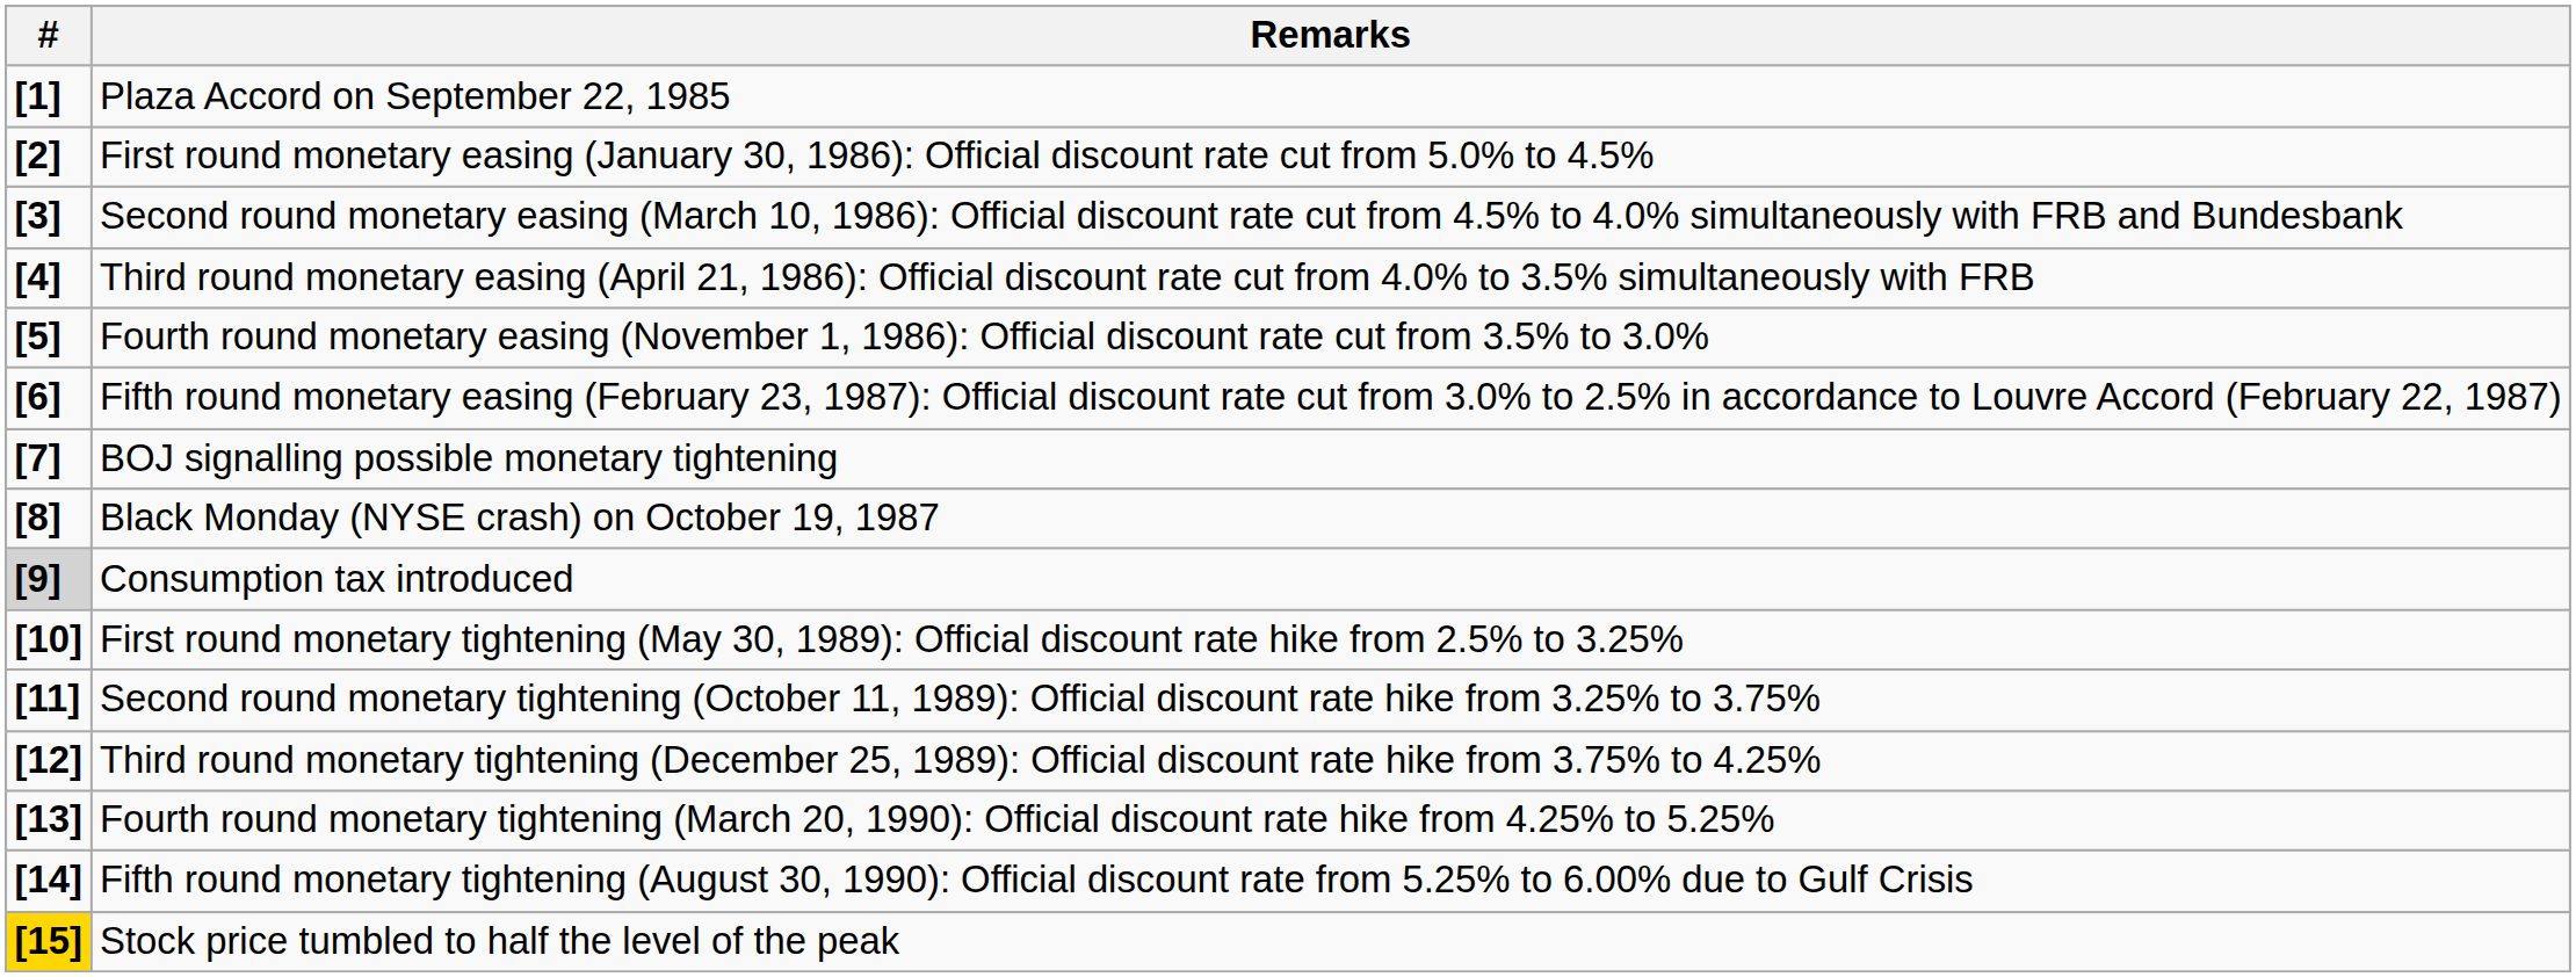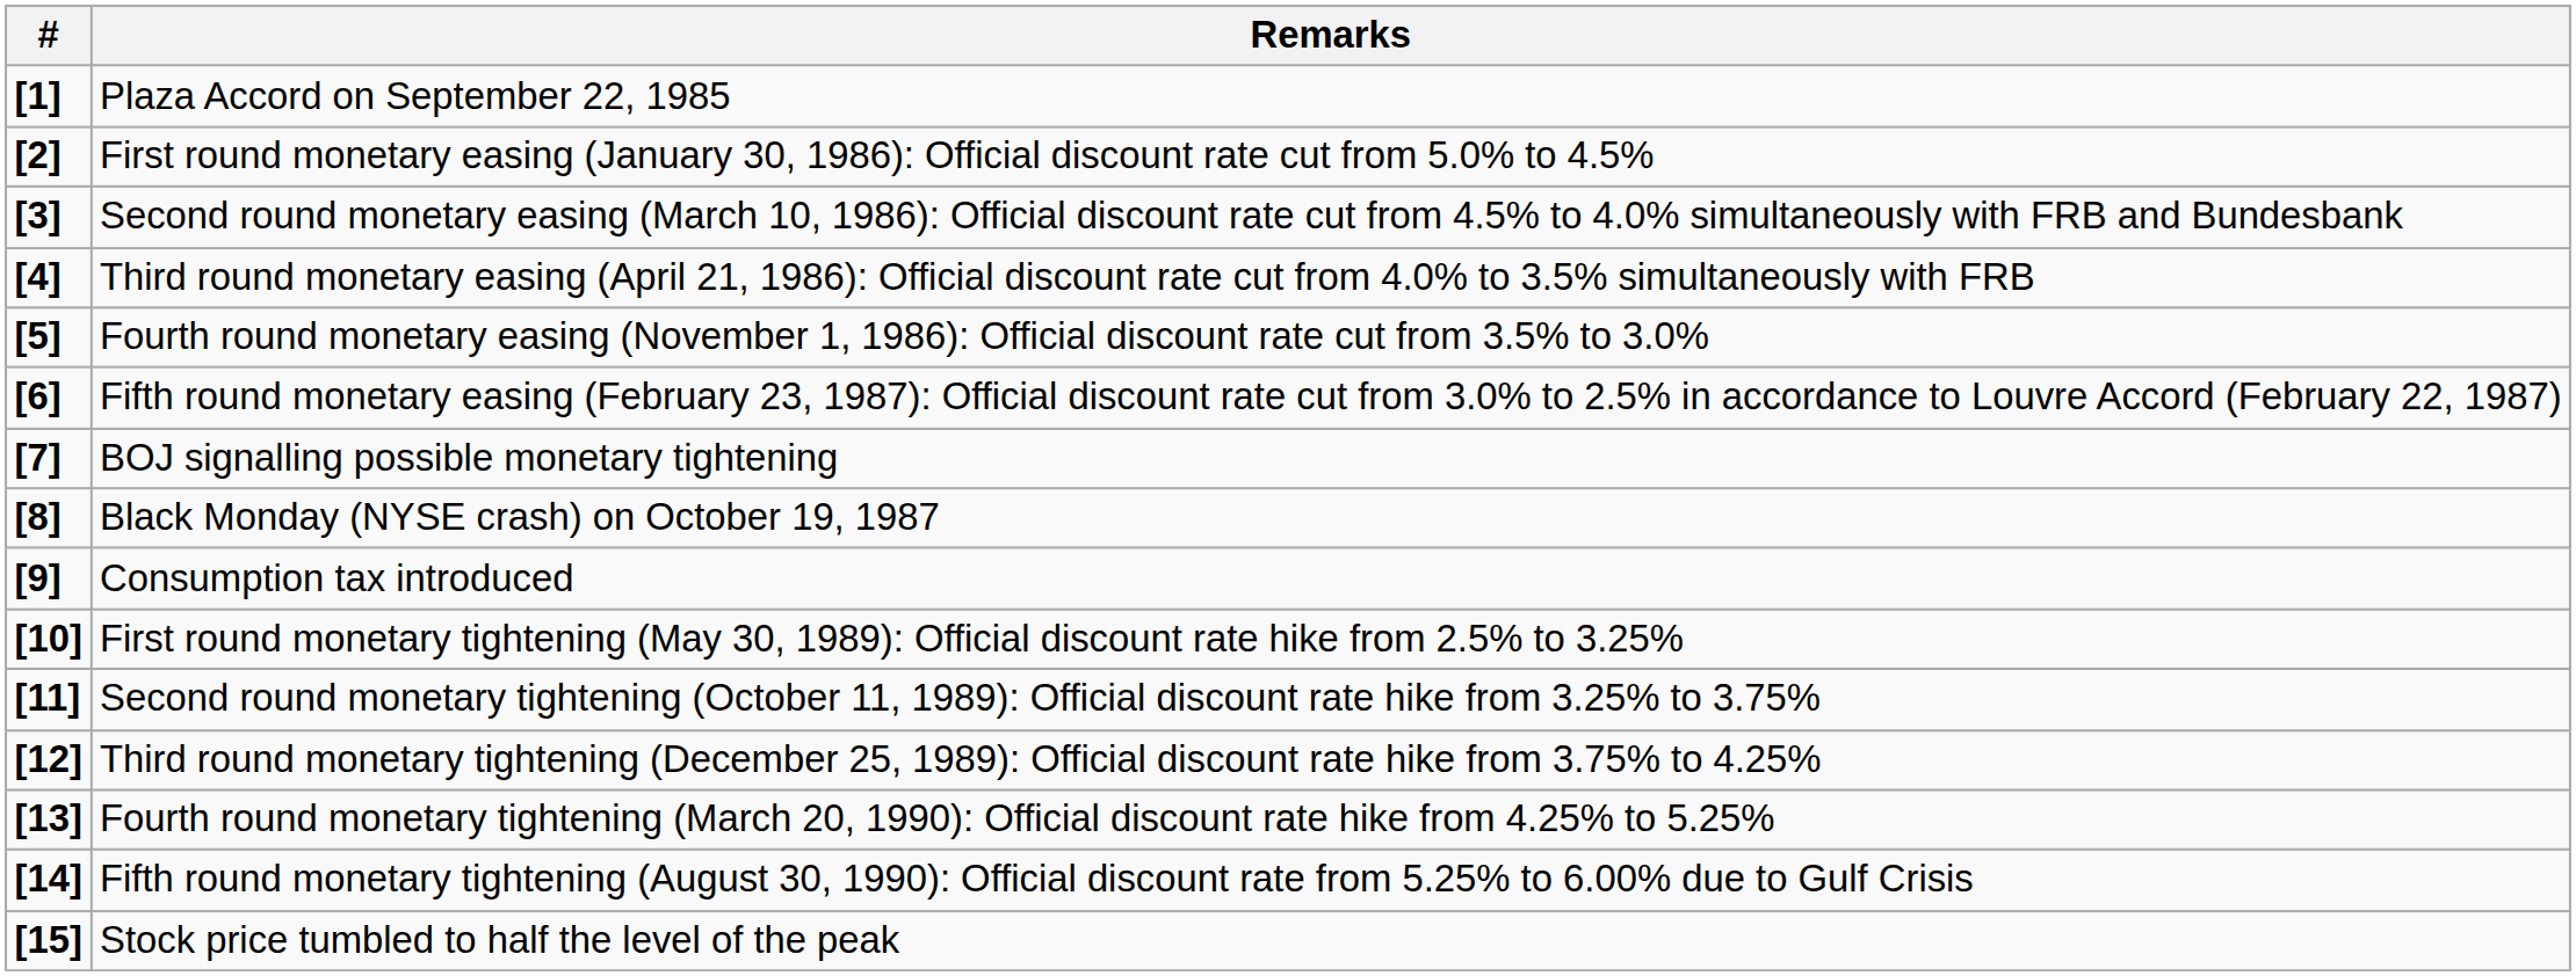Consumption tax introduced | #: lightgrey background -> no background
Stock price tumbled to half the level of the peak | #: gold background -> no background
